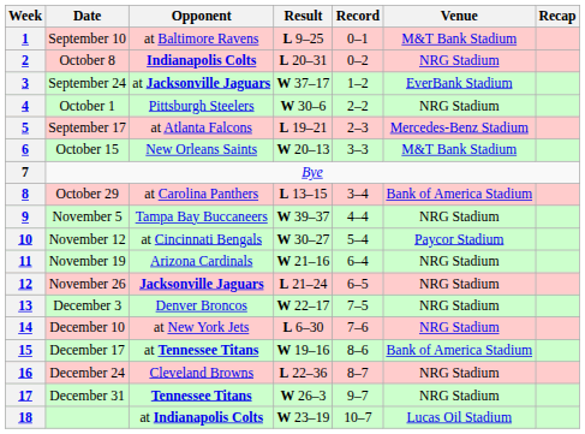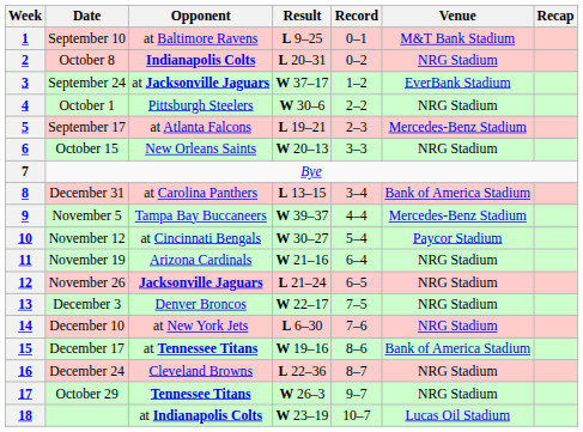6 | Venue: M&T Bank Stadium -> NRG Stadium
8 | Date: October 29 -> December 31
9 | Venue: NRG Stadium -> Mercedes-Benz Stadium
17 | Date: December 31 -> October 29
